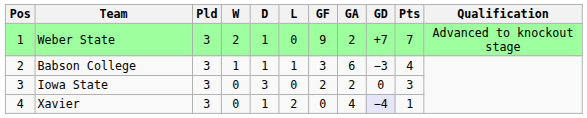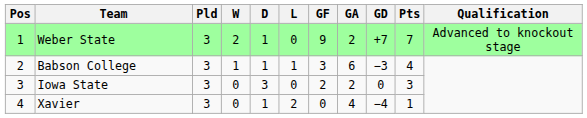Xavier | GD: lavender background -> no background
